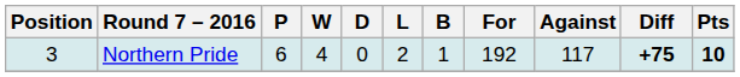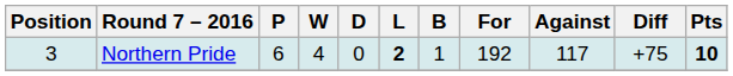Northern Pride | L: normal -> bold
Northern Pride | Diff: bold -> normal
